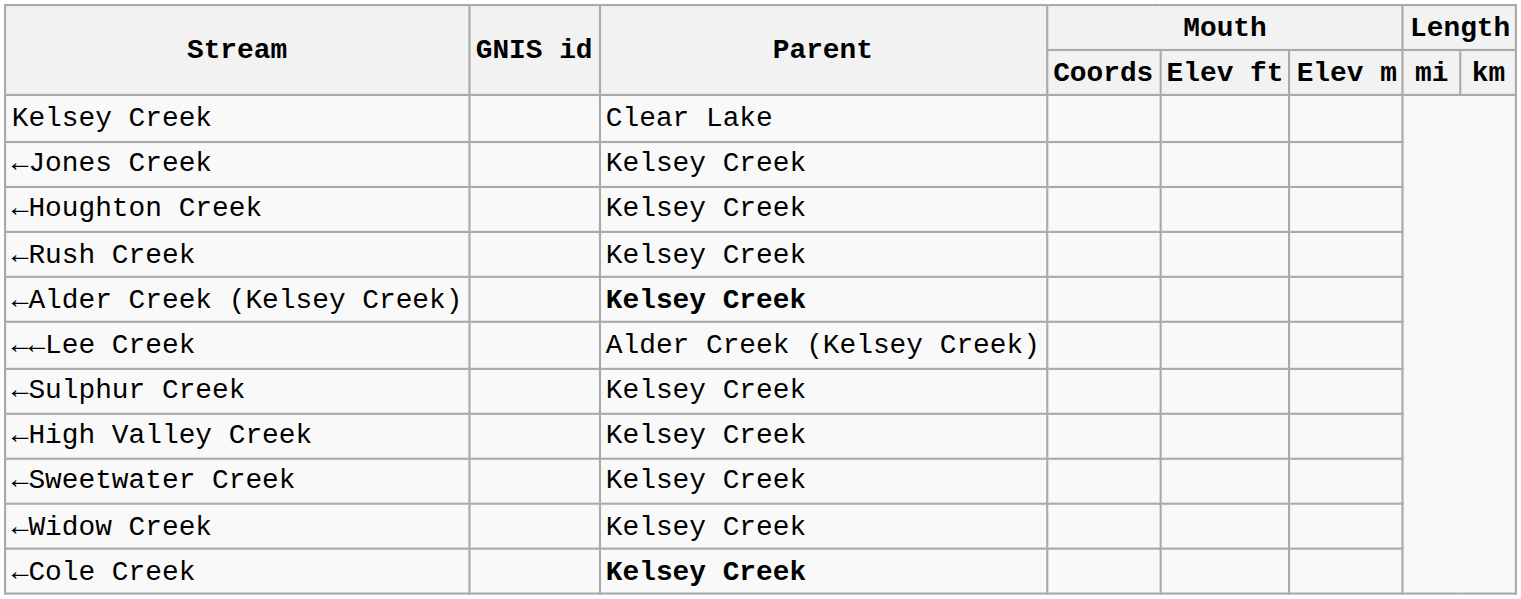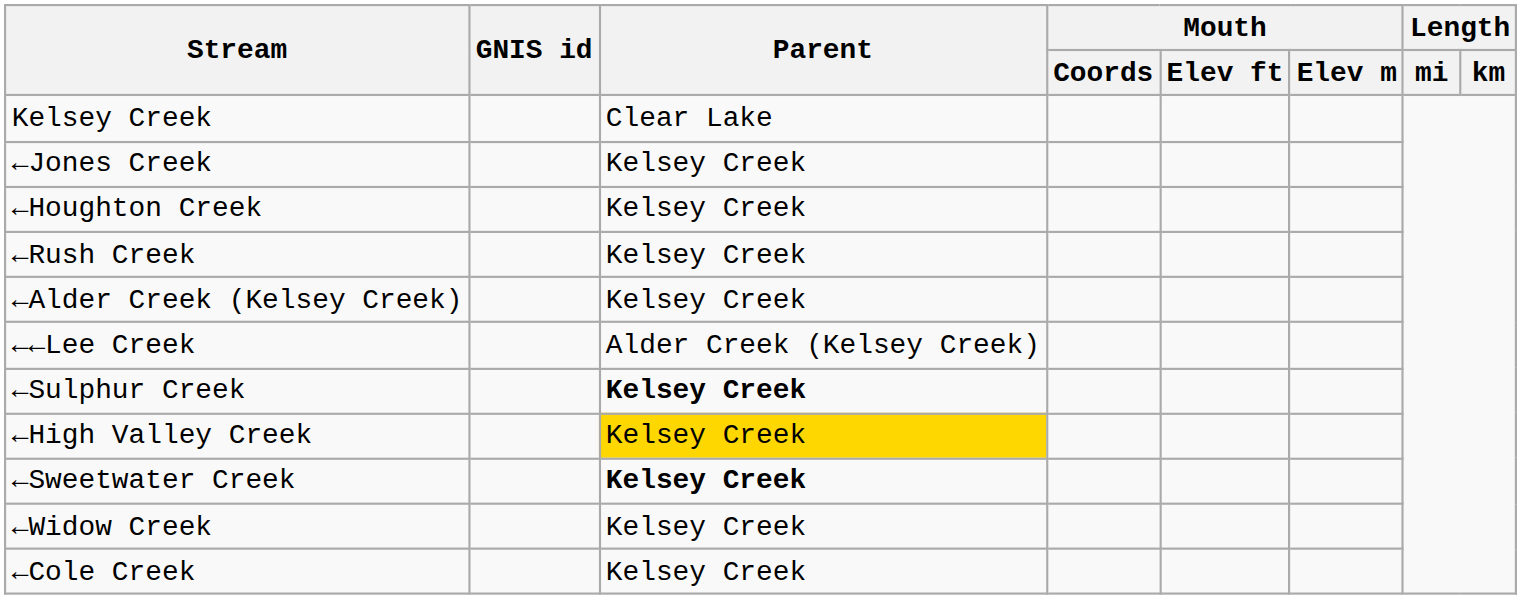←Alder Creek (Kelsey Creek) | Parent: bold -> normal
←Sulphur Creek | Parent: normal -> bold
←High Valley Creek | Parent: no background -> gold background
←Sweetwater Creek | Parent: normal -> bold
←Cole Creek | Parent: bold -> normal
